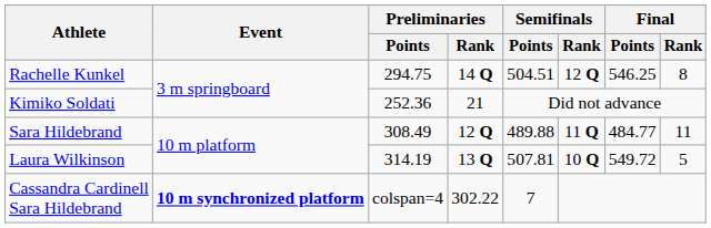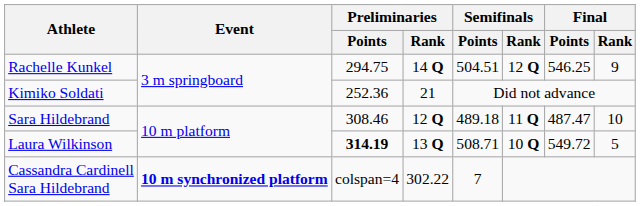Rachelle Kunkel | Final / Rank: 8 -> 9
Sara Hildebrand | Preliminaries / Points: 308.49 -> 308.46
Sara Hildebrand | Semifinals / Points: 489.88 -> 489.18
Sara Hildebrand | Final / Points: 484.77 -> 487.47
Sara Hildebrand | Final / Rank: 11 -> 10
Laura Wilkinson | Preliminaries / Points: normal -> bold
Laura Wilkinson | Semifinals / Points: 507.81 -> 508.71
